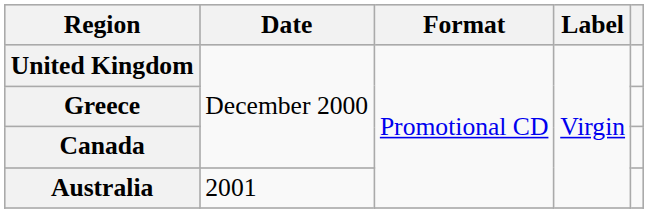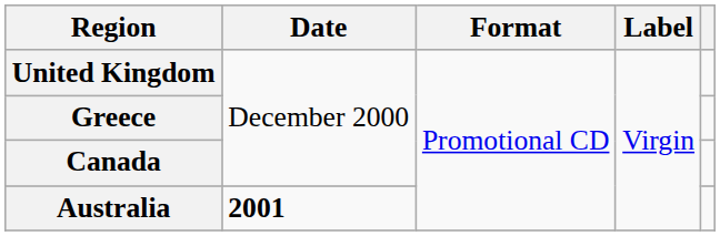Australia | Date: normal -> bold
